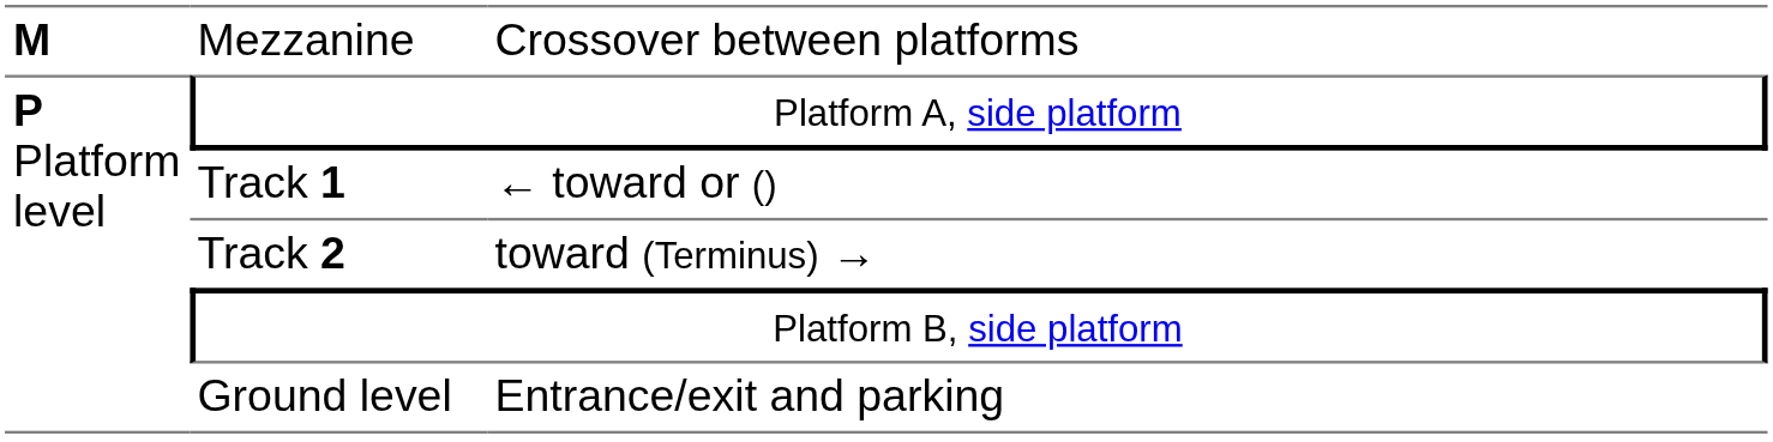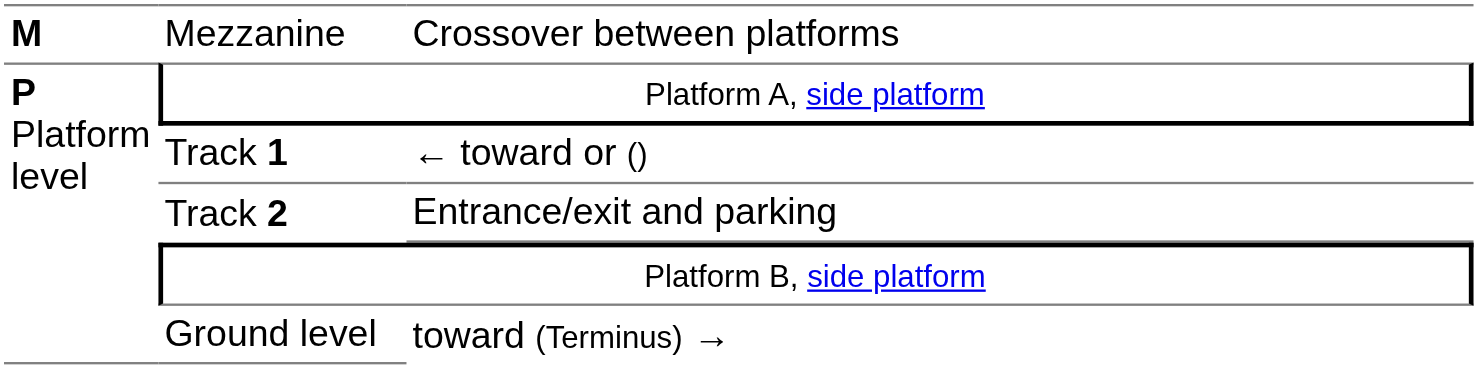Track 2 | column 3: toward (Terminus) → -> Entrance/exit and parking
Ground level | column 3: Entrance/exit and parking -> toward (Terminus) →
